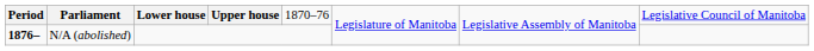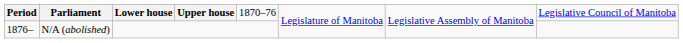N/A (abolished) | column 1: bold -> normal
